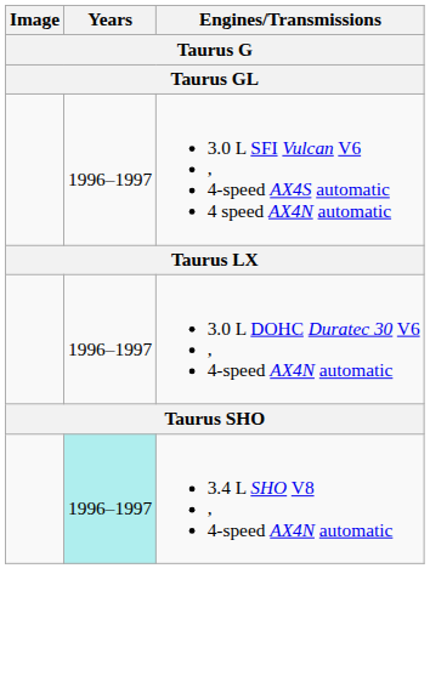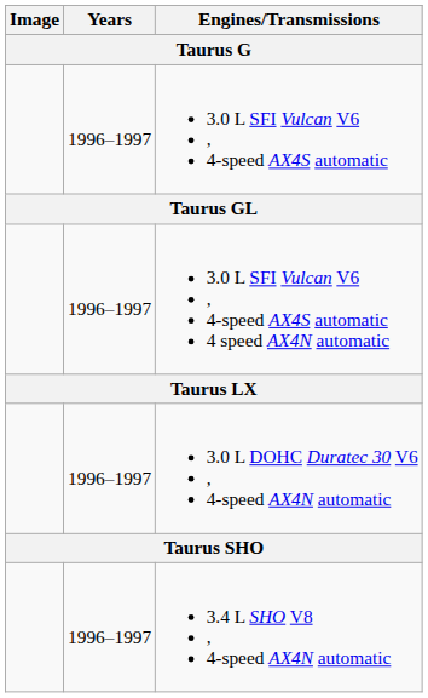+ row: 1996–1997 | 3.0 L SFI Vulcan V6 , 4-speed AX4S automatic
3.4 L SHO V8 , 4-speed AX4N automatic | Years: paleturquoise background -> no background
